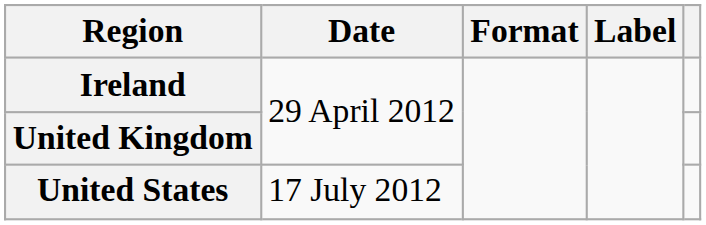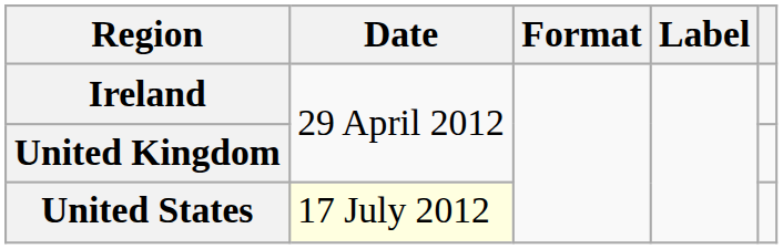United States | Date: no background -> lightyellow background
